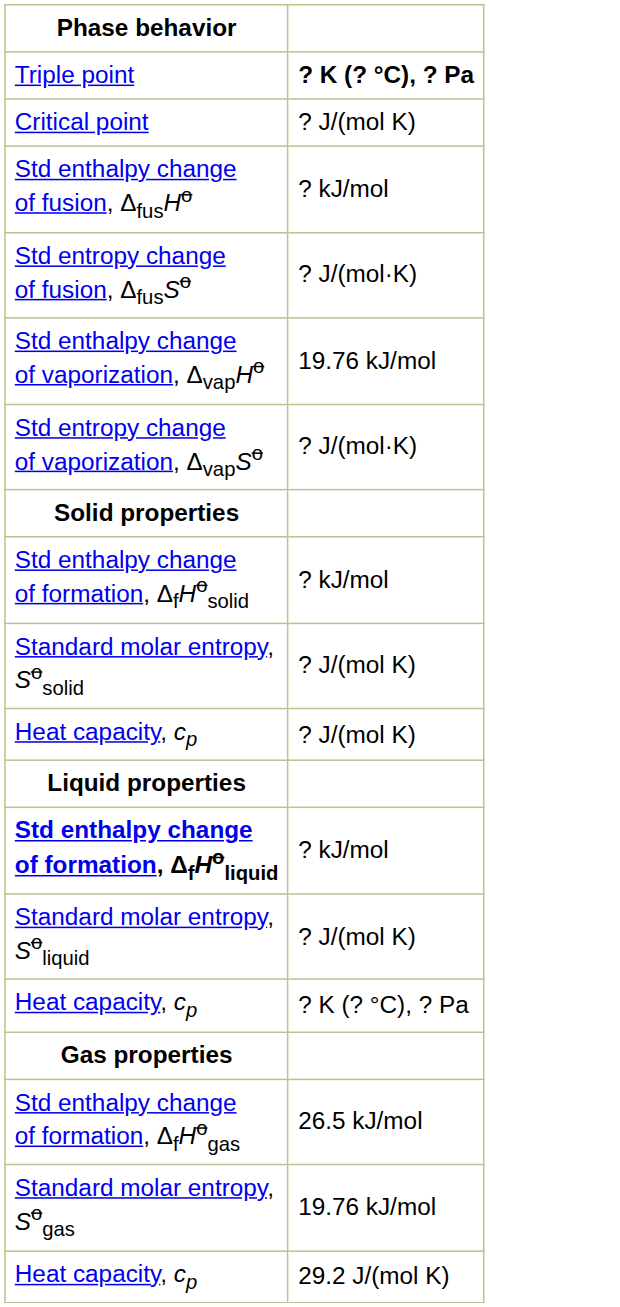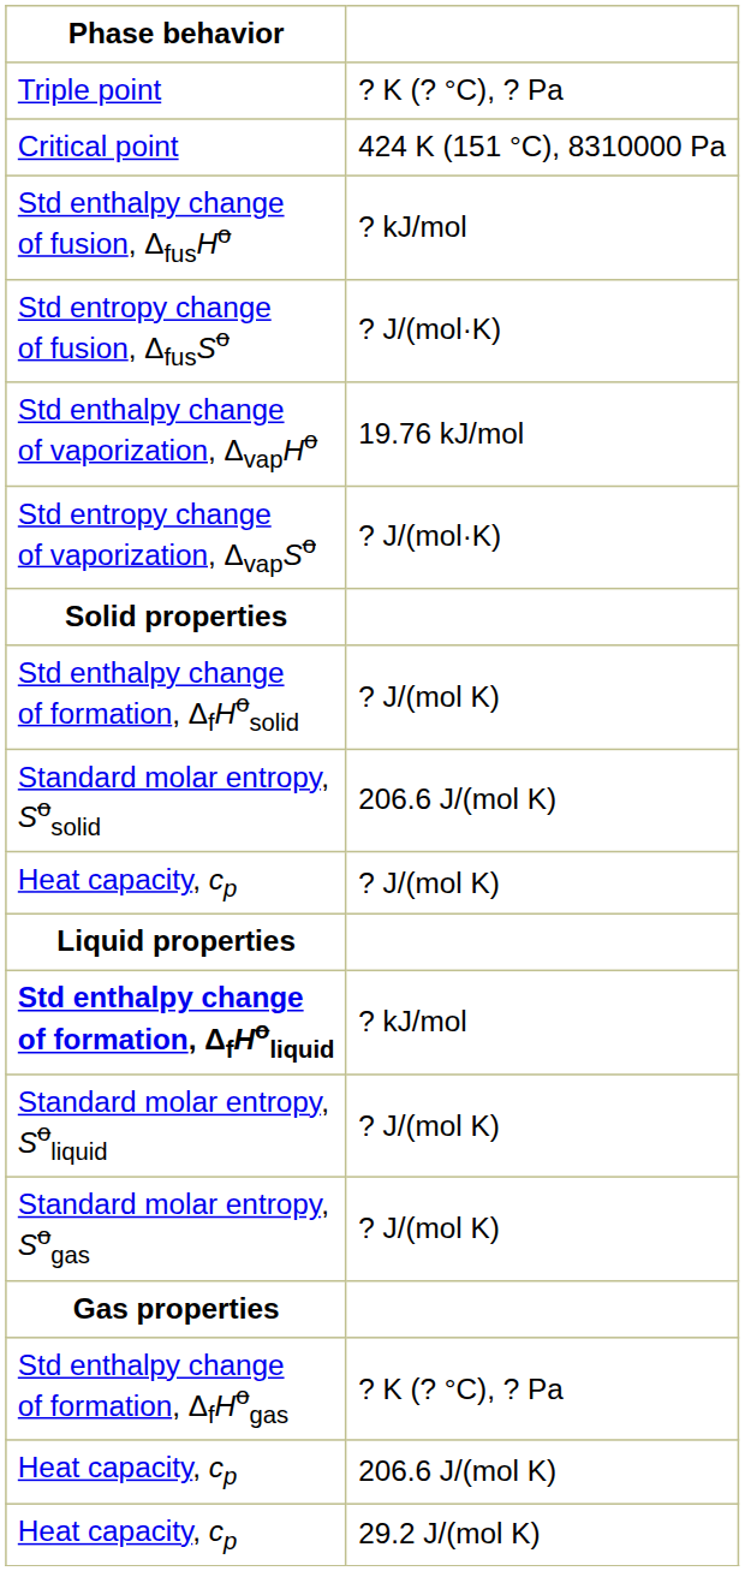row 2 | column 2: bold -> normal
row 3 | column 2: ? J/(mol K) -> 424 K (151 °C), 8310000 Pa
row 9 | column 2: ? kJ/mol -> ? J/(mol K)
row 10 | column 2: ? J/(mol K) -> 206.6 J/(mol K)
row 15 | Phase behavior: Heat capacity, cp -> Standard molar entropy, Sogas
row 15 | column 2: ? K (? °C), ? Pa -> ? J/(mol K)
row 17 | column 2: 26.5 kJ/mol -> ? K (? °C), ? Pa
row 18 | Phase behavior: Standard molar entropy, Sogas -> Heat capacity, cp
row 18 | column 2: 19.76 kJ/mol -> 206.6 J/(mol K)
